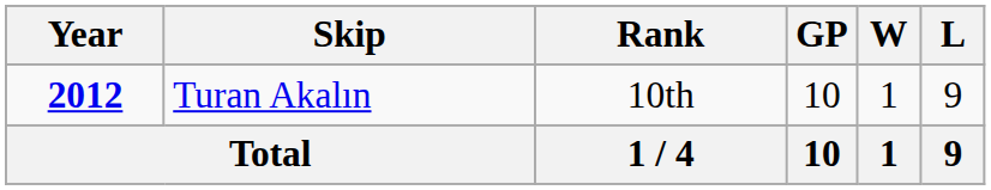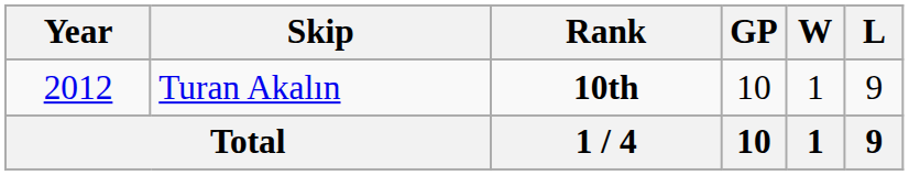Turan Akalın | Year: bold -> normal
Turan Akalın | Rank: normal -> bold
